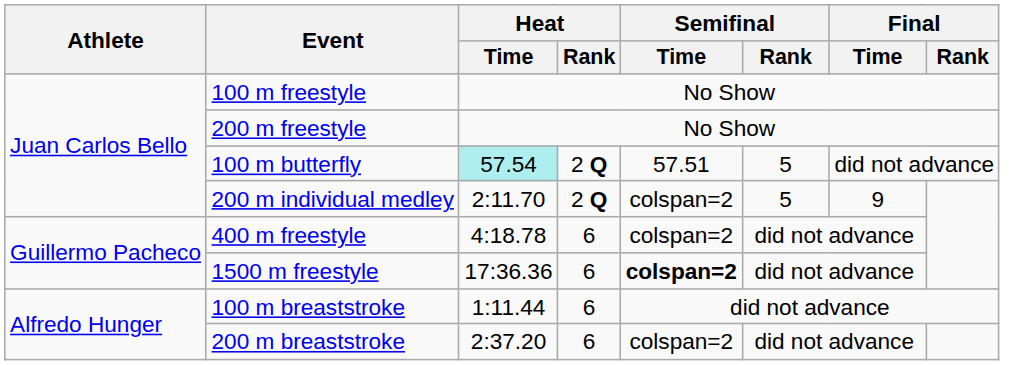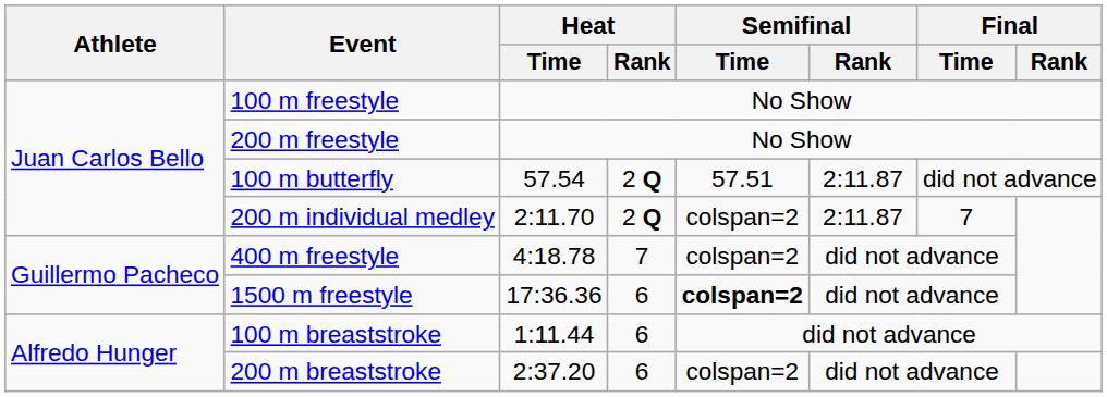100 m butterfly | Heat / Time: paleturquoise background -> no background
100 m butterfly | Semifinal / Rank: 5 -> 2:11.87
200 m individual medley | Semifinal / Rank: 5 -> 2:11.87
200 m individual medley | Final / Time: 9 -> 7
400 m freestyle | Heat / Rank: 6 -> 7
